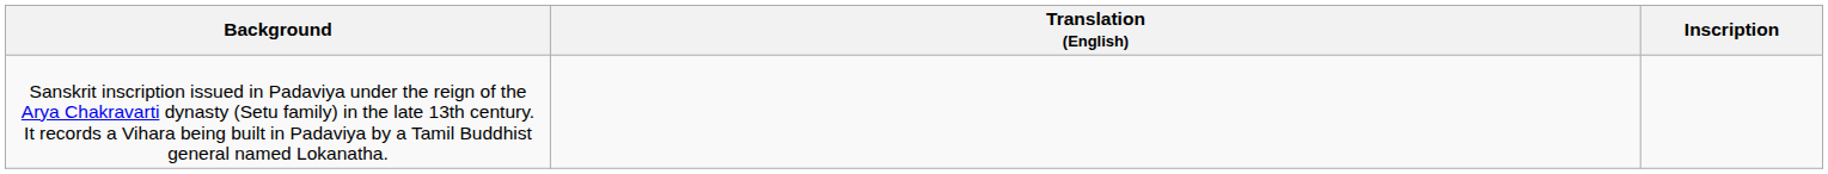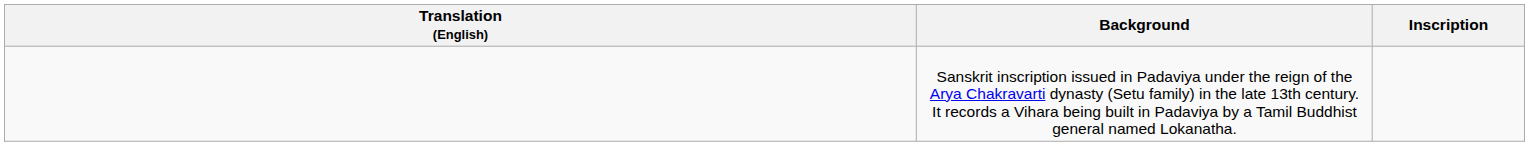columns swapped: Background <-> Translation (English)
